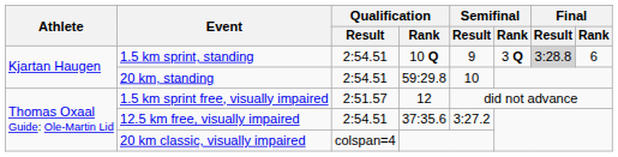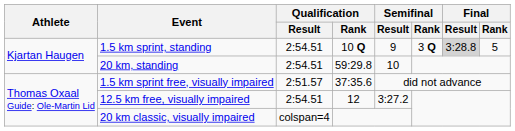1.5 km sprint, standing | Final / Rank: 6 -> 5
1.5 km sprint free, visually impaired | Qualification / Rank: 12 -> 37:35.6
12.5 km free, visually impaired | Qualification / Rank: 37:35.6 -> 12
